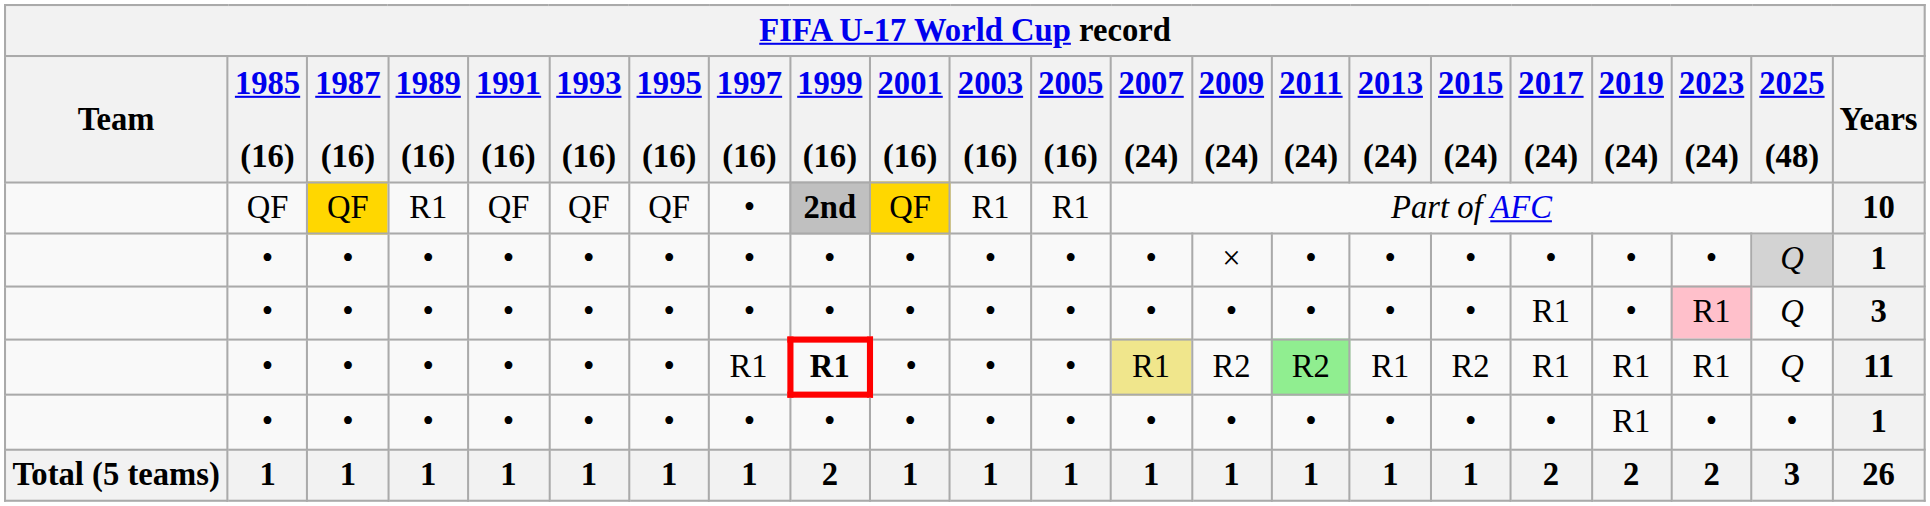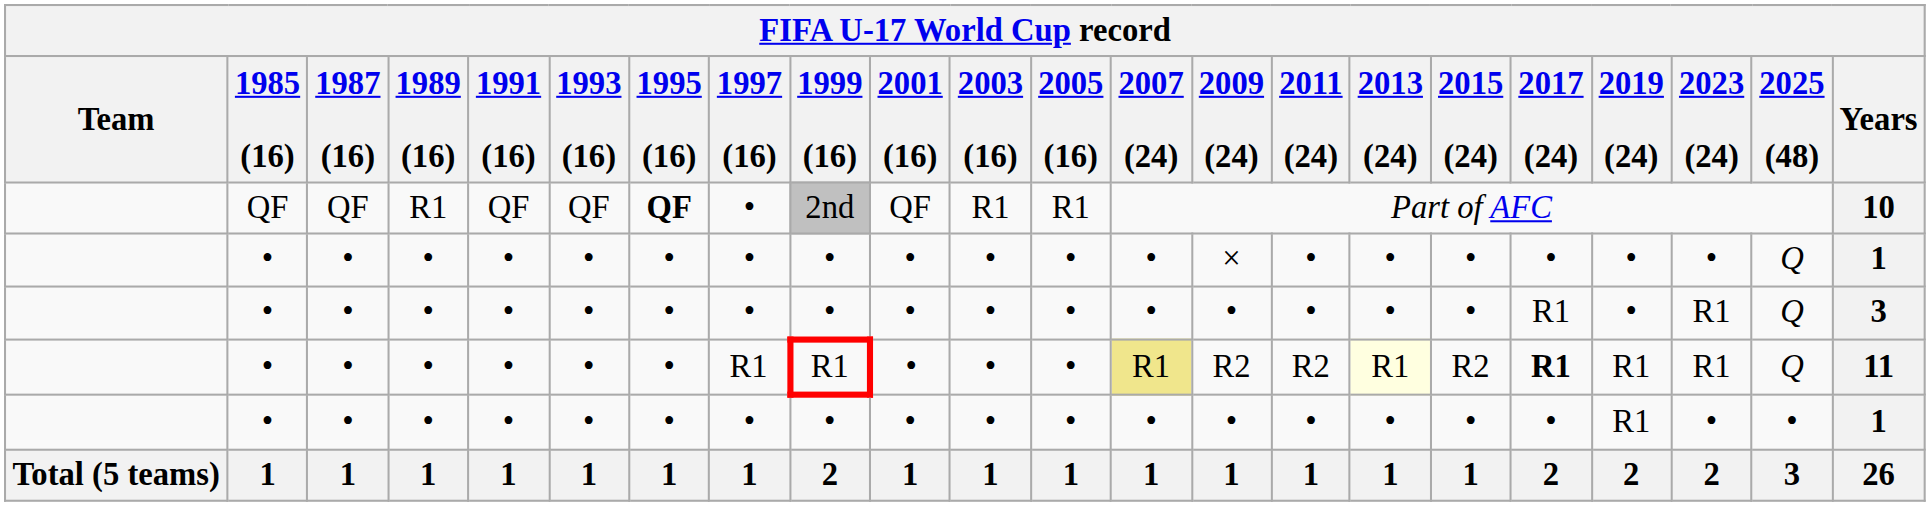row 3 | 1987 (16): gold background -> no background
row 3 | 1995 (16): normal -> bold
row 3 | 1999 (16): bold -> normal
row 3 | 2001 (16): gold background -> no background
row 4 | 2025 (48): lightgrey background -> no background
row 5 | 2023 (24): pink background -> no background
row 6 | 1999 (16): bold -> normal
row 6 | 2011 (24): lightgreen background -> no background
row 6 | 2013 (24): no background -> lightyellow background
row 6 | 2017 (24): normal -> bold
